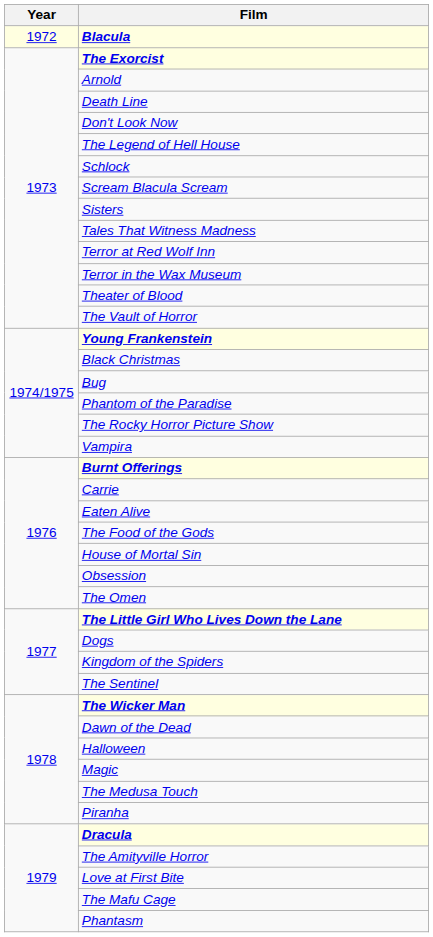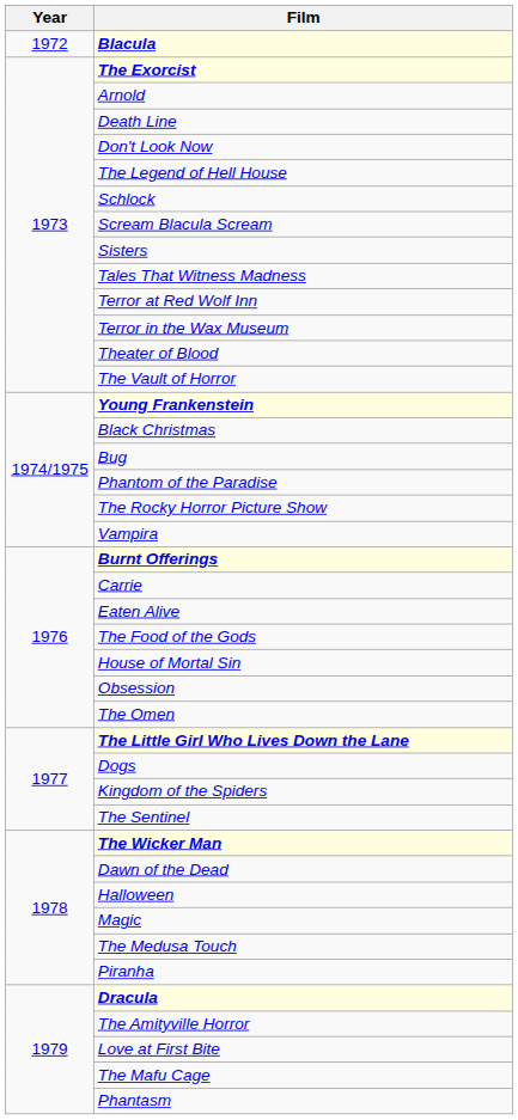Blacula | Year: lightyellow background -> no background
